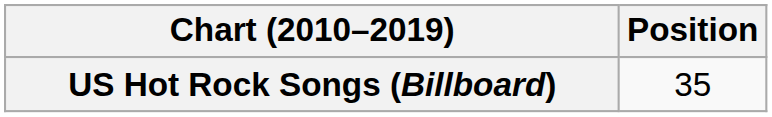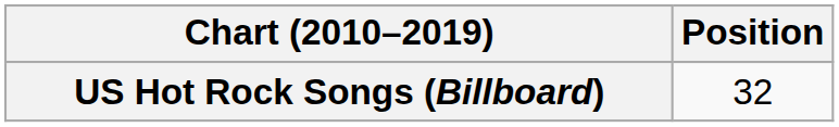US Hot Rock Songs (Billboard) | Position: 35 -> 32
